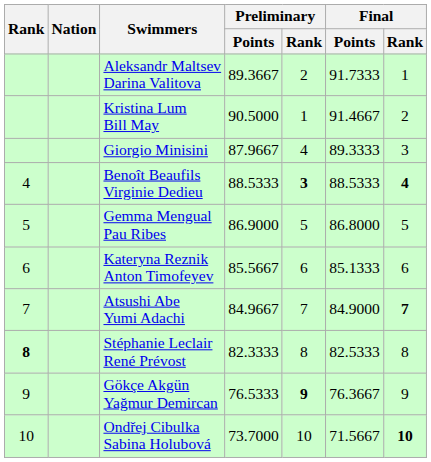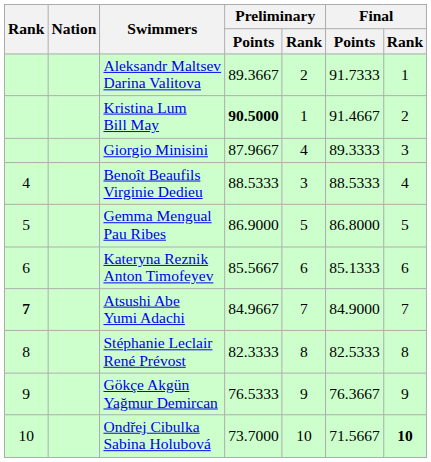Kristina Lum Bill May | Preliminary / Points: normal -> bold
Benoît Beaufils Virginie Dedieu | Preliminary / Rank: bold -> normal
Benoît Beaufils Virginie Dedieu | Final / Rank: bold -> normal
Atsushi Abe Yumi Adachi | Rank: normal -> bold
Atsushi Abe Yumi Adachi | Final / Rank: bold -> normal
Stéphanie Leclair René Prévost | Rank: bold -> normal
Gökçe Akgün Yağmur Demircan | Preliminary / Rank: bold -> normal
